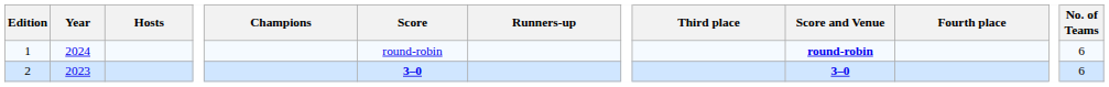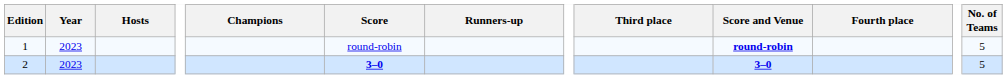1 | Year: 2024 -> 2023
1 | No. of Teams: 6 -> 5
2 | No. of Teams: 6 -> 5
